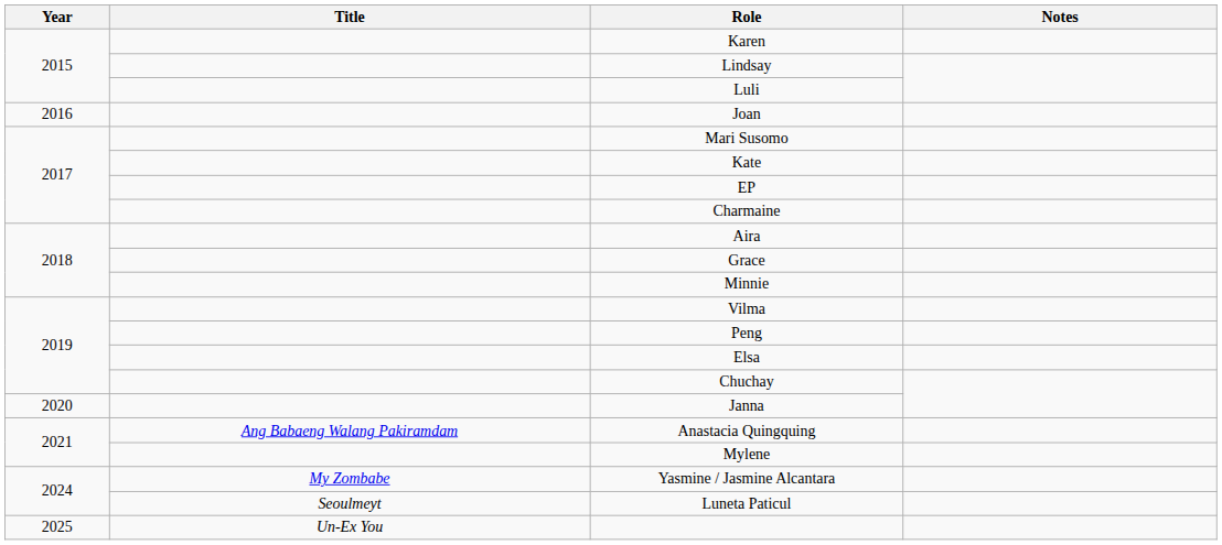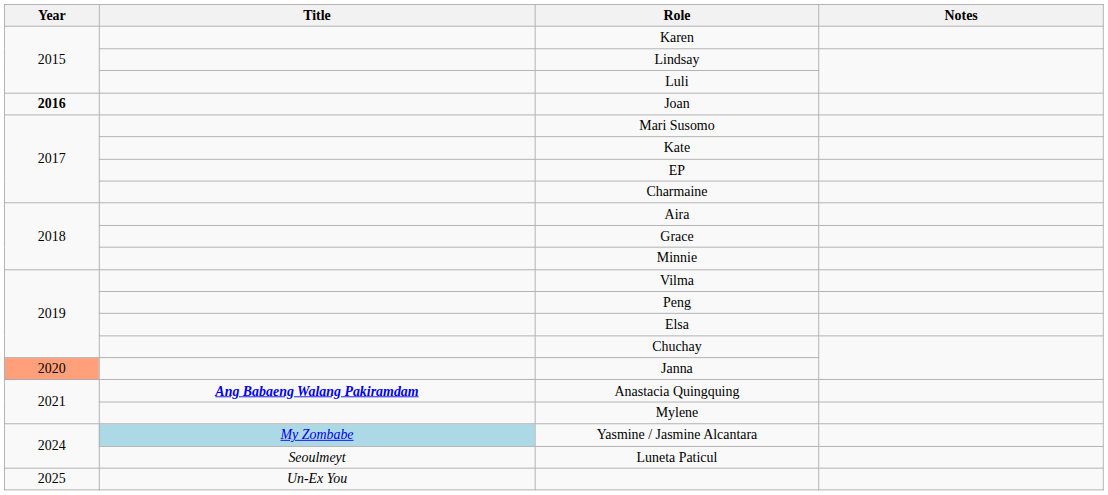Joan | Year: normal -> bold
Janna | Year: no background -> lightsalmon background
Anastacia Quingquing | Title: normal -> bold
Yasmine / Jasmine Alcantara | Title: no background -> lightblue background
